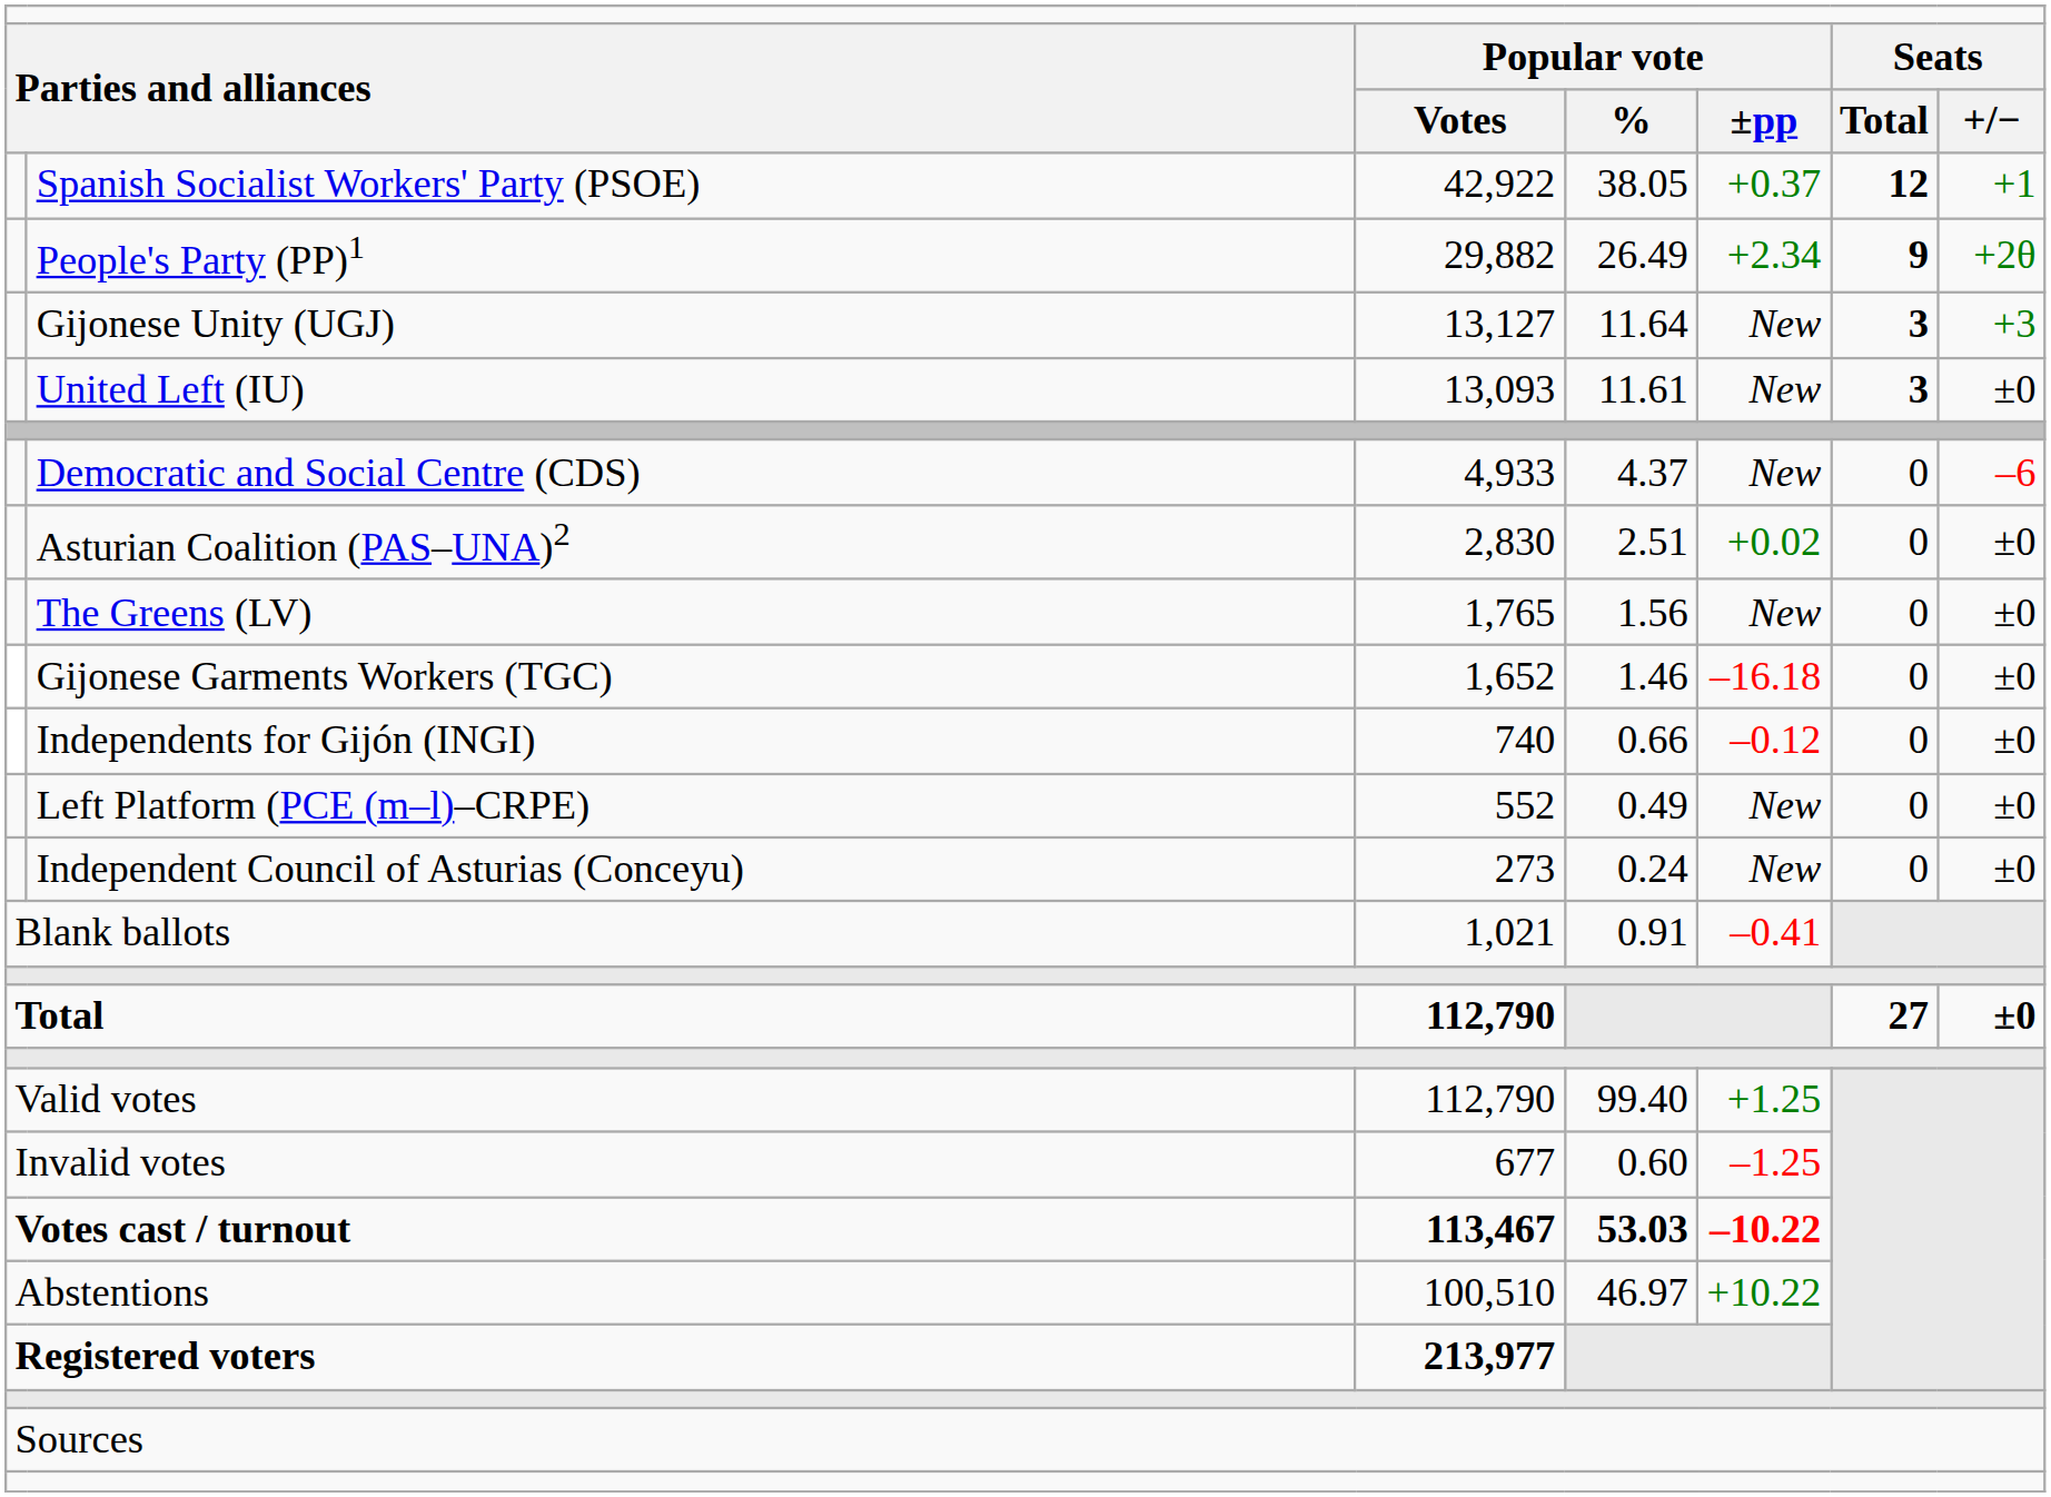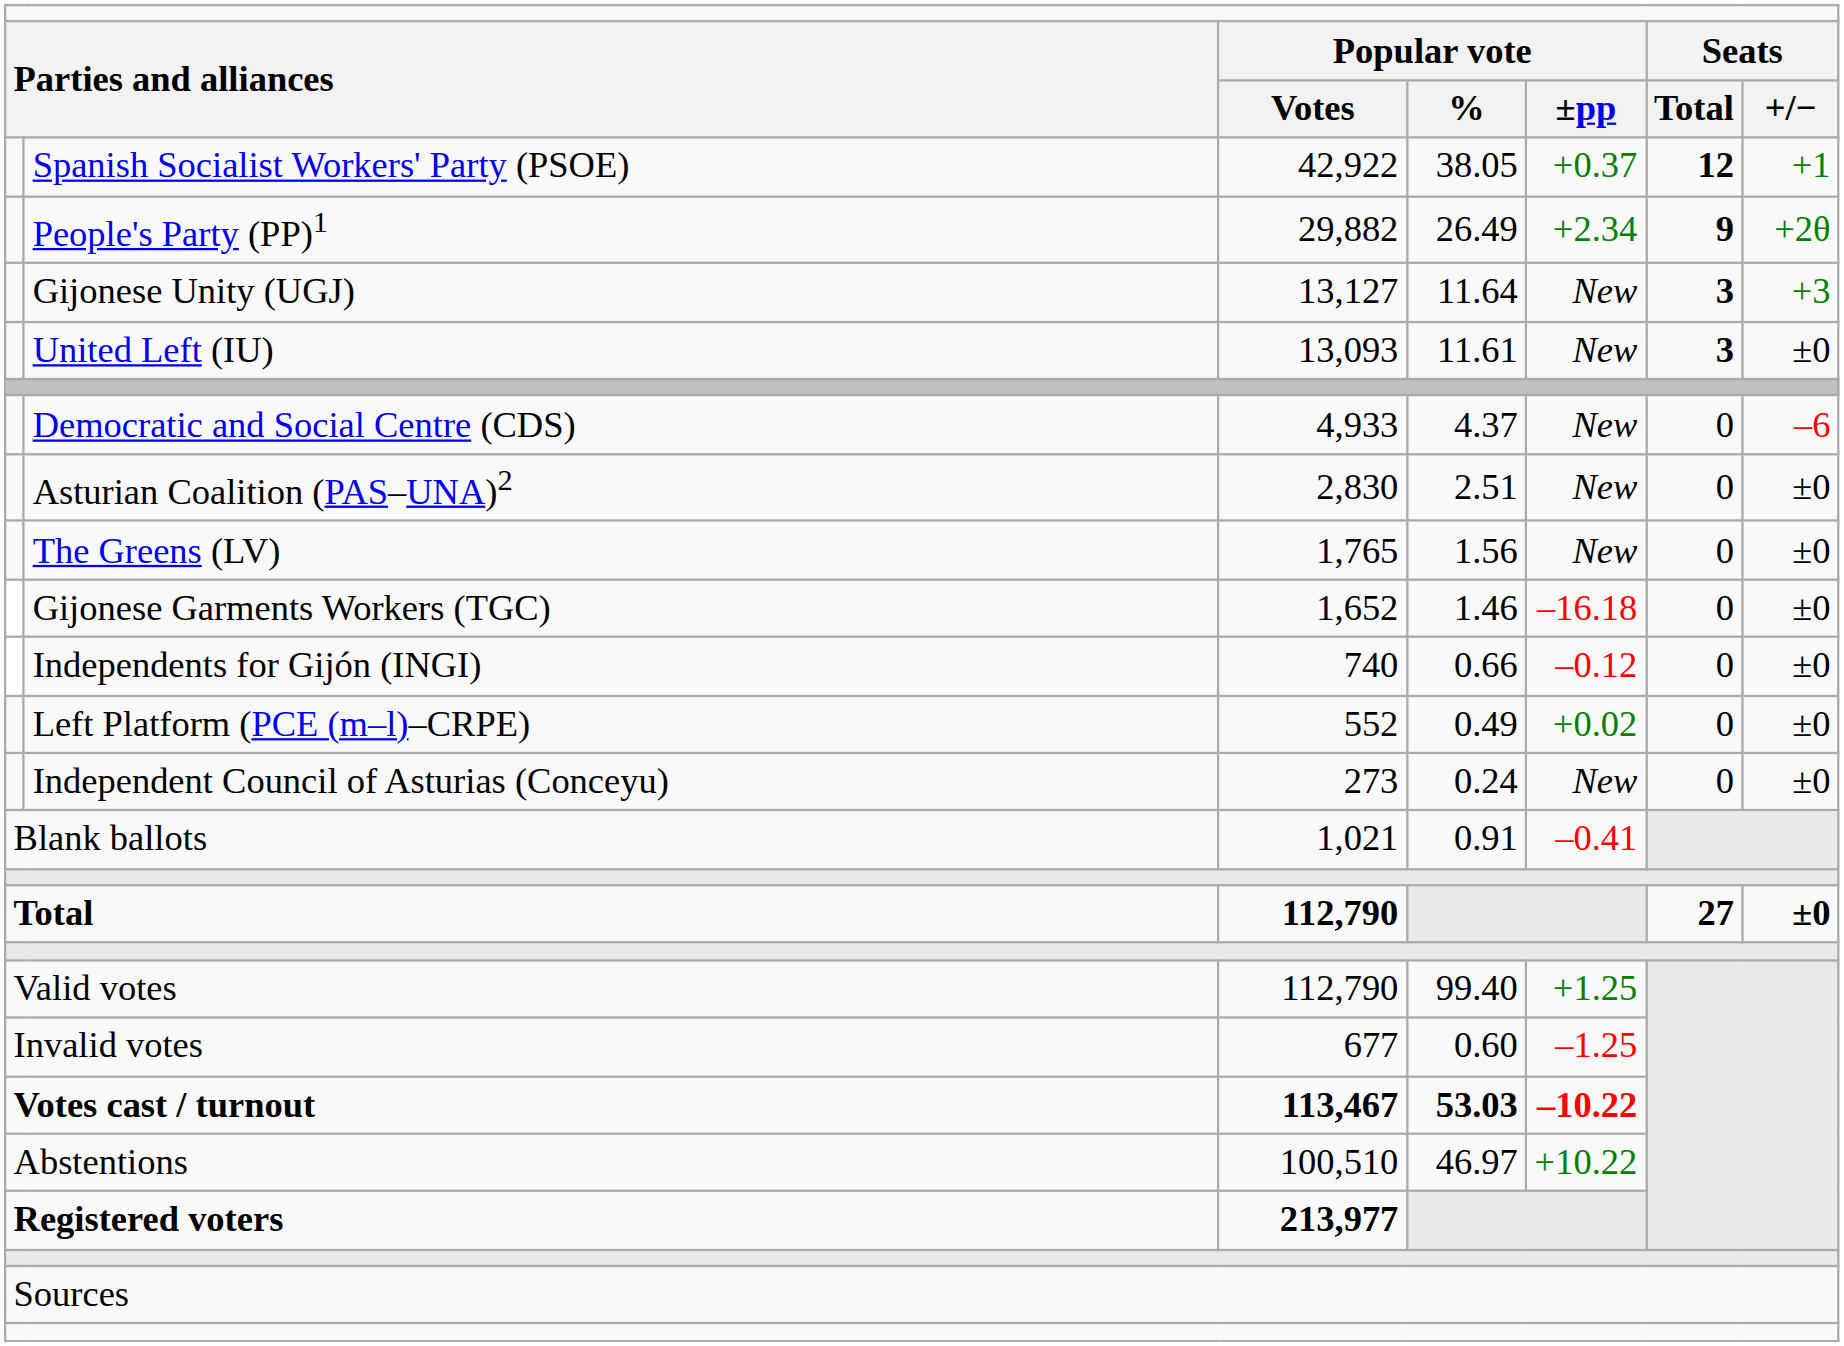Asturian Coalition (PAS–UNA)2 | column 5: +0.02 -> New
Left Platform (PCE (m–l)–CRPE) | column 5: New -> +0.02
